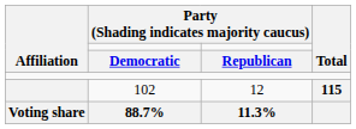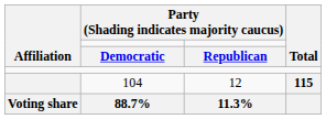115 | column 2: 102 -> 104
